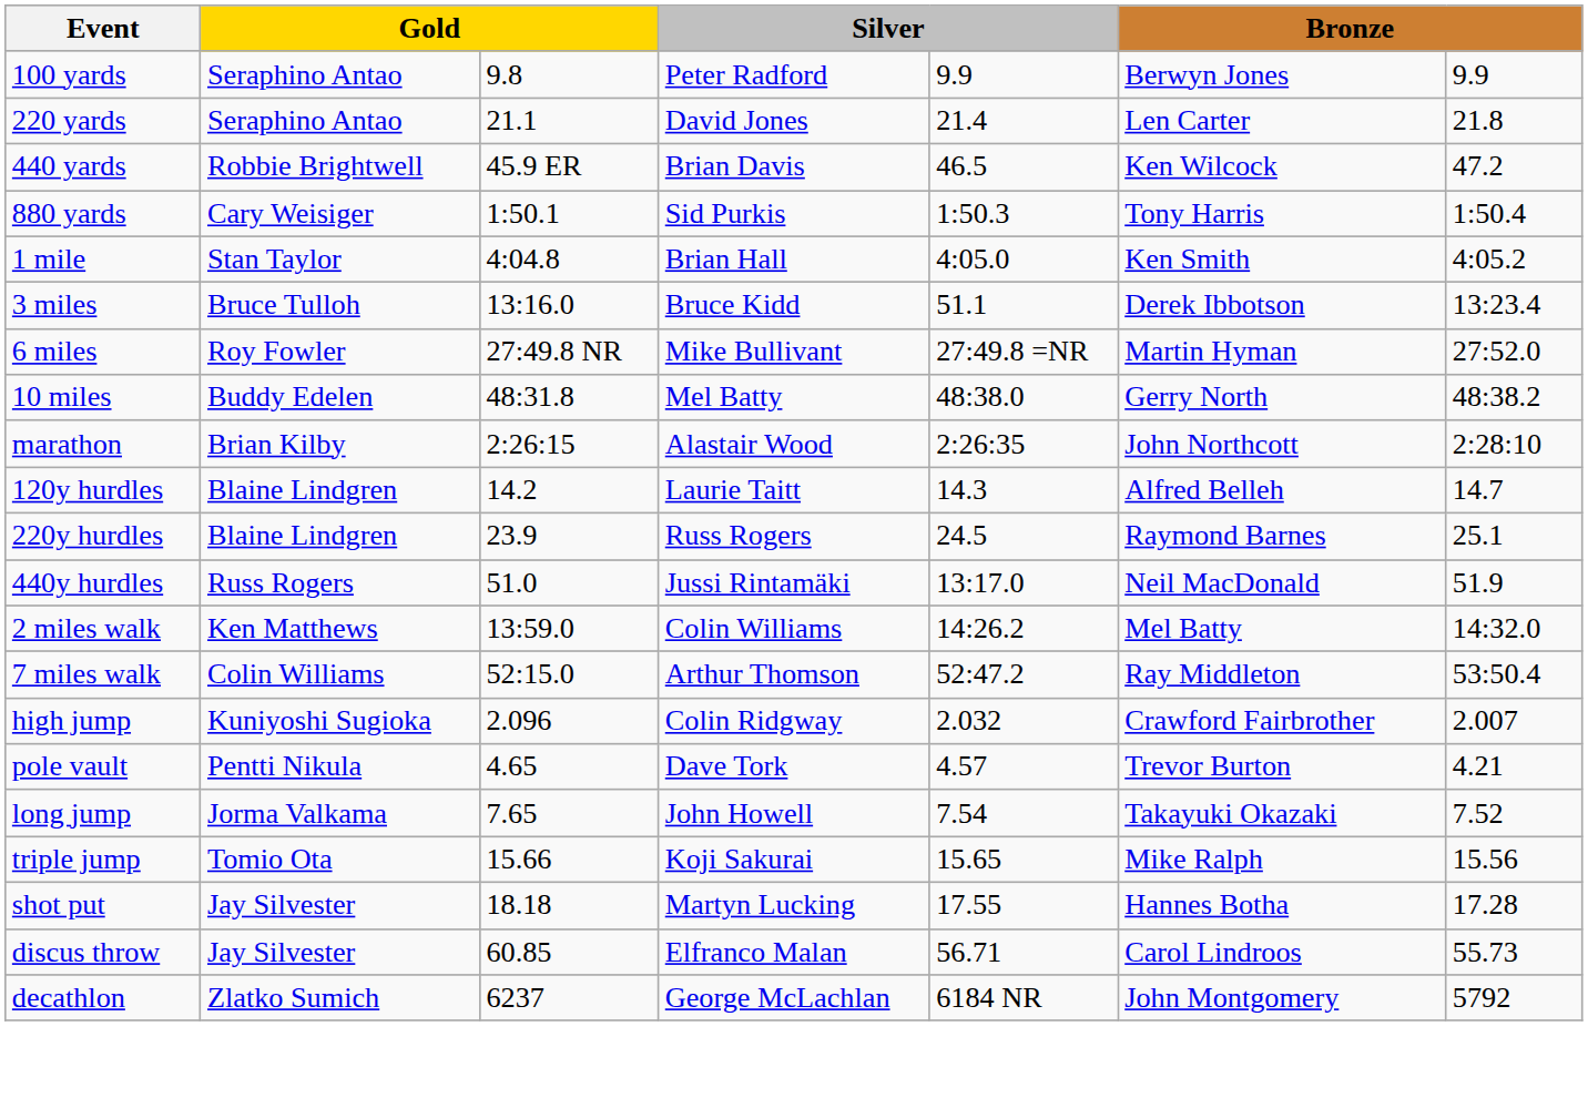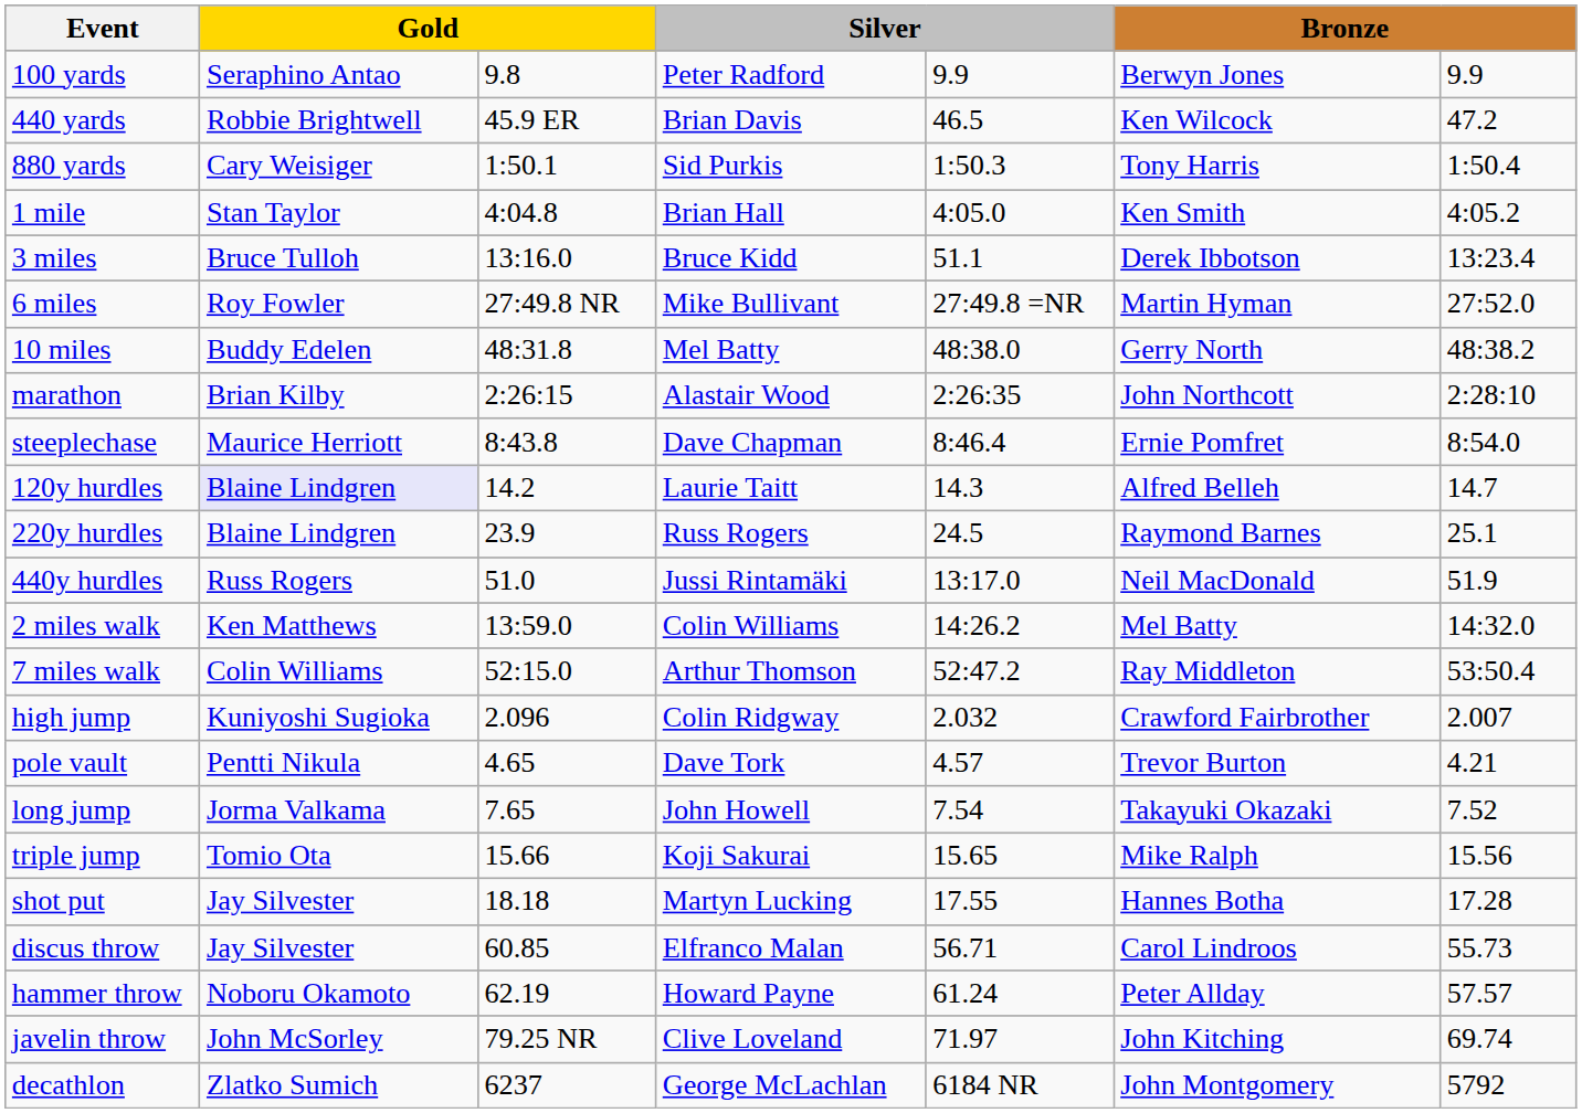- row: 220 yards | Seraphino Antao | 21.1 | David Jones | 21.4 | Len Carter | 21.8
+ row: steeplechase | Maurice Herriott | 8:43.8 | Dave Chapman | 8:46.4 | Ernie Pomfret | 8:54.0
120y hurdles | column 2: no background -> lavender background
+ row: hammer throw | Noboru Okamoto | 62.19 | Howard Payne | 61.24 | Peter Allday | 57.57
+ row: javelin throw | John McSorley | 79.25 NR | Clive Loveland | 71.97 | John Kitching | 69.74
